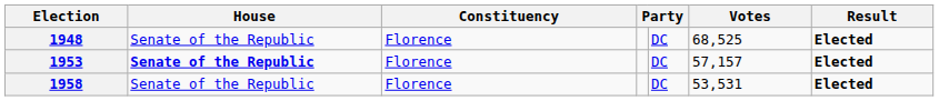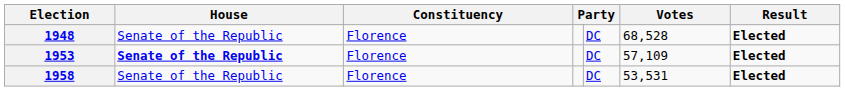1948 | Votes: 68,525 -> 68,528
1953 | Votes: 57,157 -> 57,109
